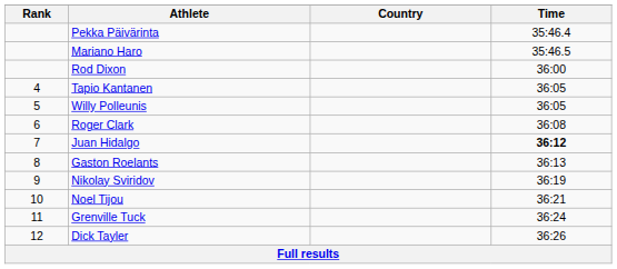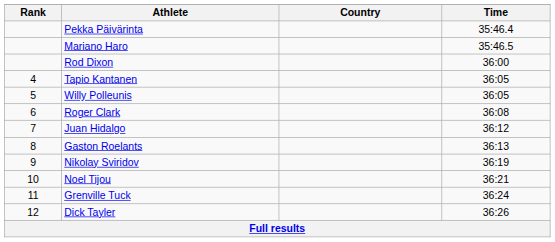Juan Hidalgo | Time: bold -> normal
